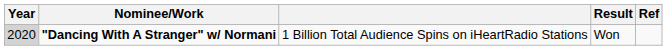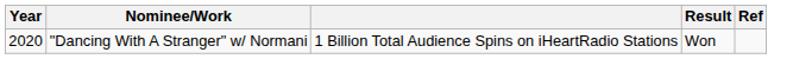row 2 | Year: lightgrey background -> no background
row 2 | Nominee/Work: bold -> normal
